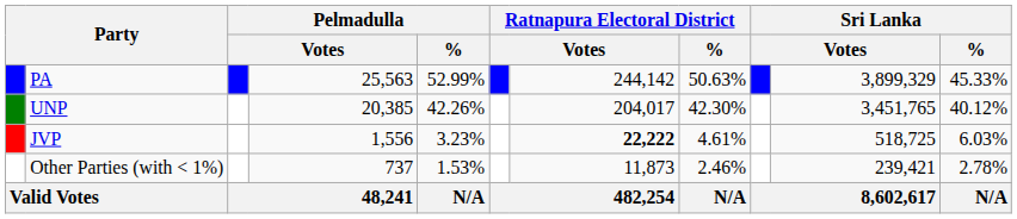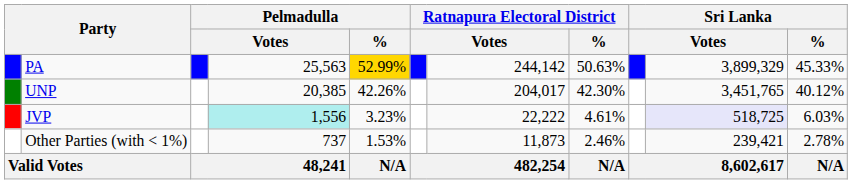PA | Pelmadulla / %: no background -> gold background
JVP | column 4: no background -> paleturquoise background
JVP | column 7: bold -> normal
JVP | column 10: no background -> lavender background
